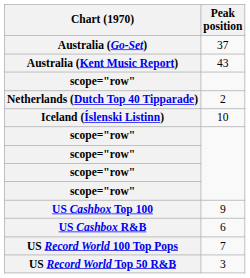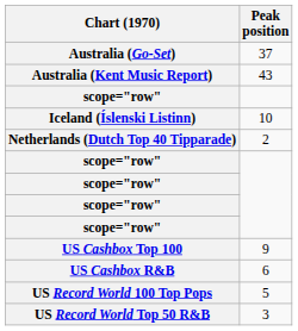rows swapped: Iceland (Íslenski Listinn) <-> Netherlands (Dutch Top 40 Tipparade)
US Record World 100 Top Pops | Peak position: 7 -> 5
